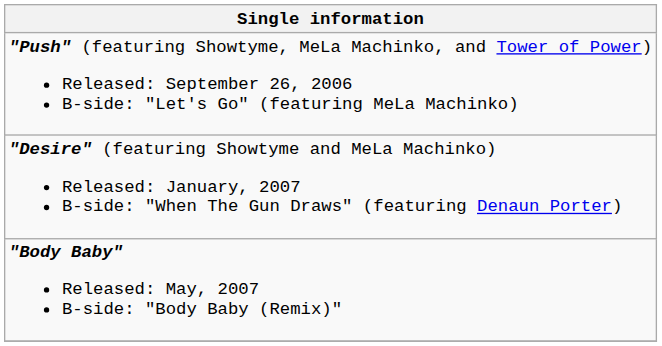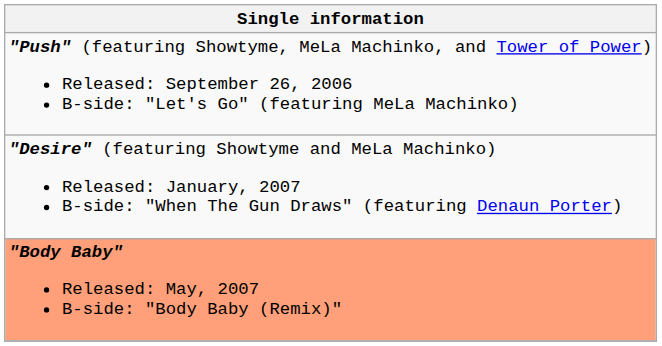row 4 | column 1: no background -> lightsalmon background
